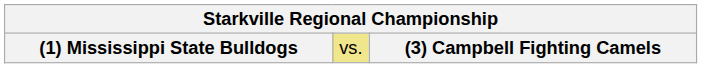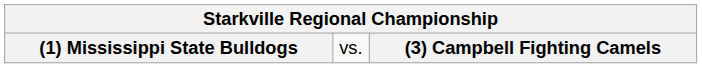(1) Mississippi State Bulldogs | column 2: khaki background -> no background
